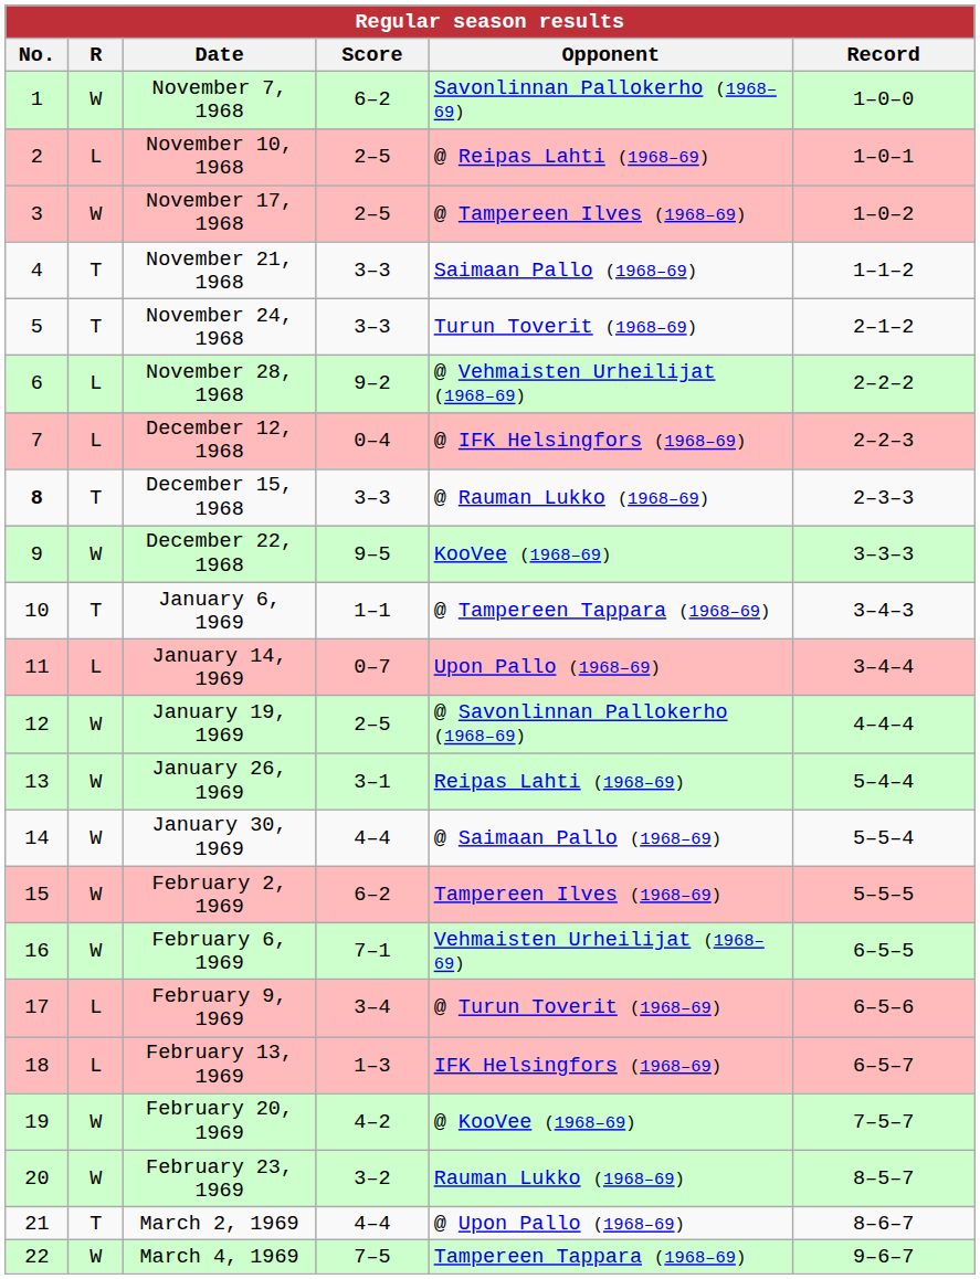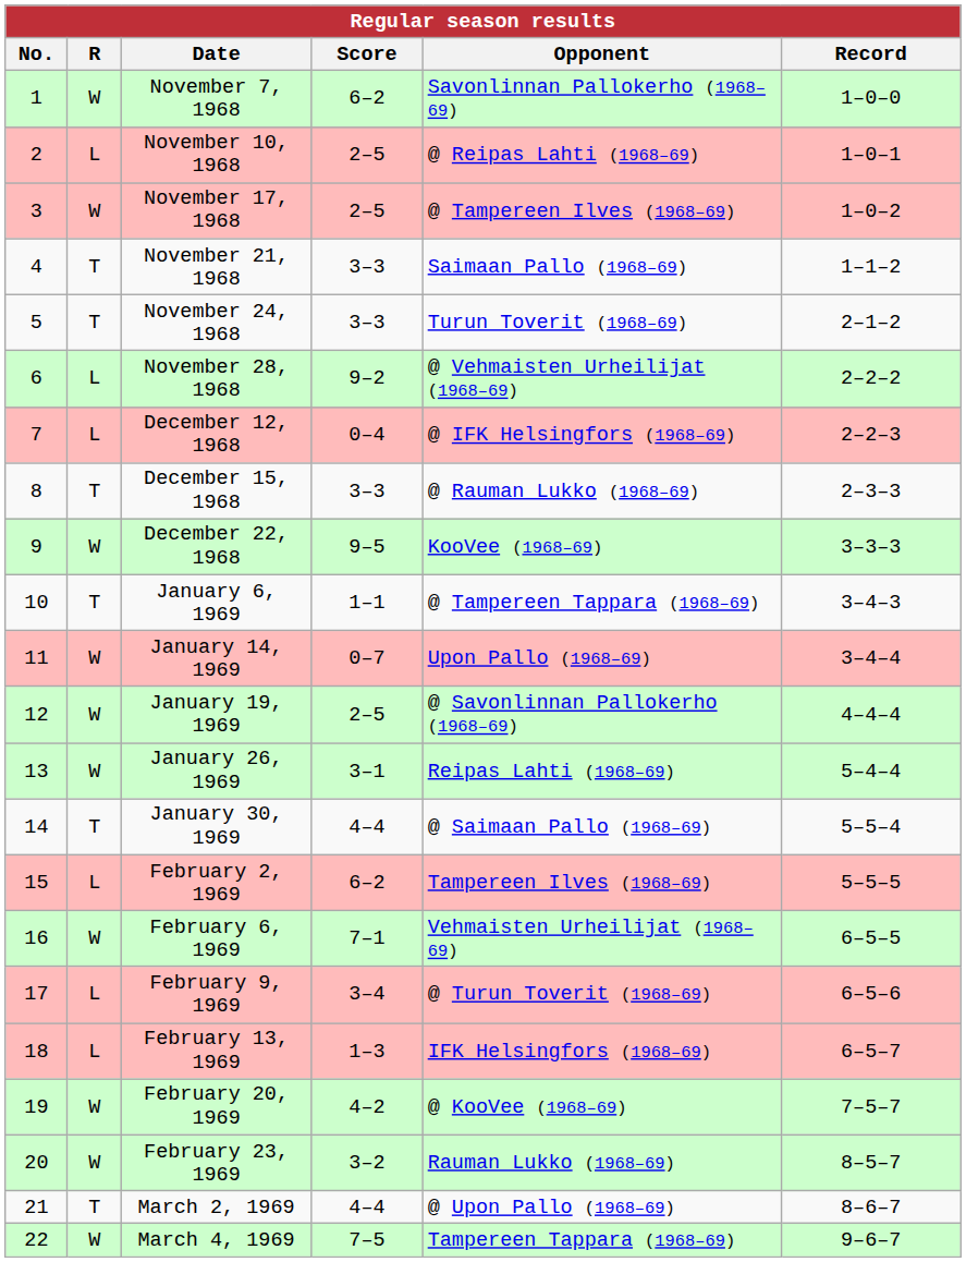December 15, 1968 | No.: bold -> normal
January 14, 1969 | R: L -> W
January 30, 1969 | R: W -> T
February 2, 1969 | R: W -> L
